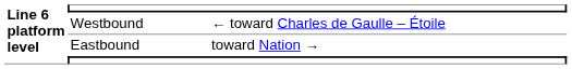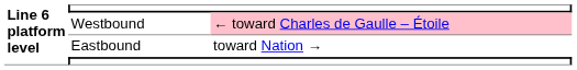Westbound | column 3: no background -> pink background
